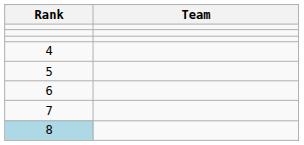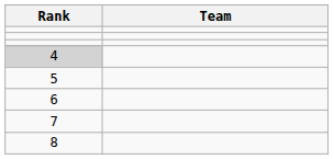row 5 | Rank: no background -> lightgrey background
row 9 | Rank: lightblue background -> no background
